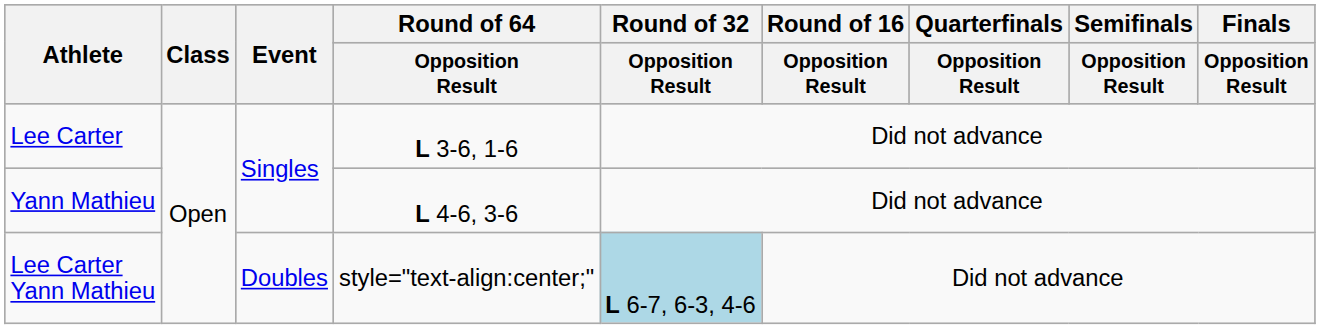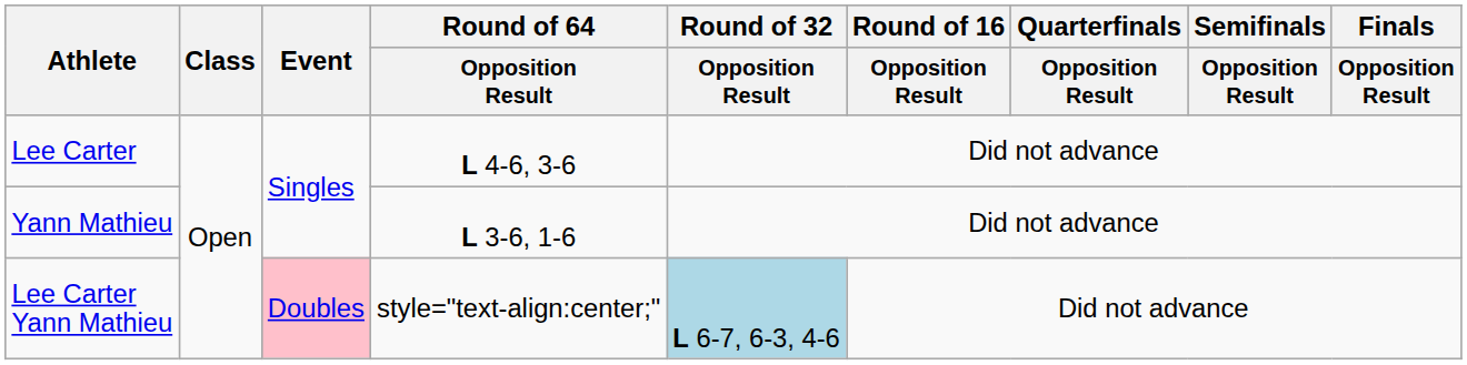Lee Carter | Round of 64 / Opposition Result: L 3-6, 1-6 -> L 4-6, 3-6
Yann Mathieu | Round of 64 / Opposition Result: L 4-6, 3-6 -> L 3-6, 1-6
Lee Carter Yann Mathieu | Event: no background -> pink background
